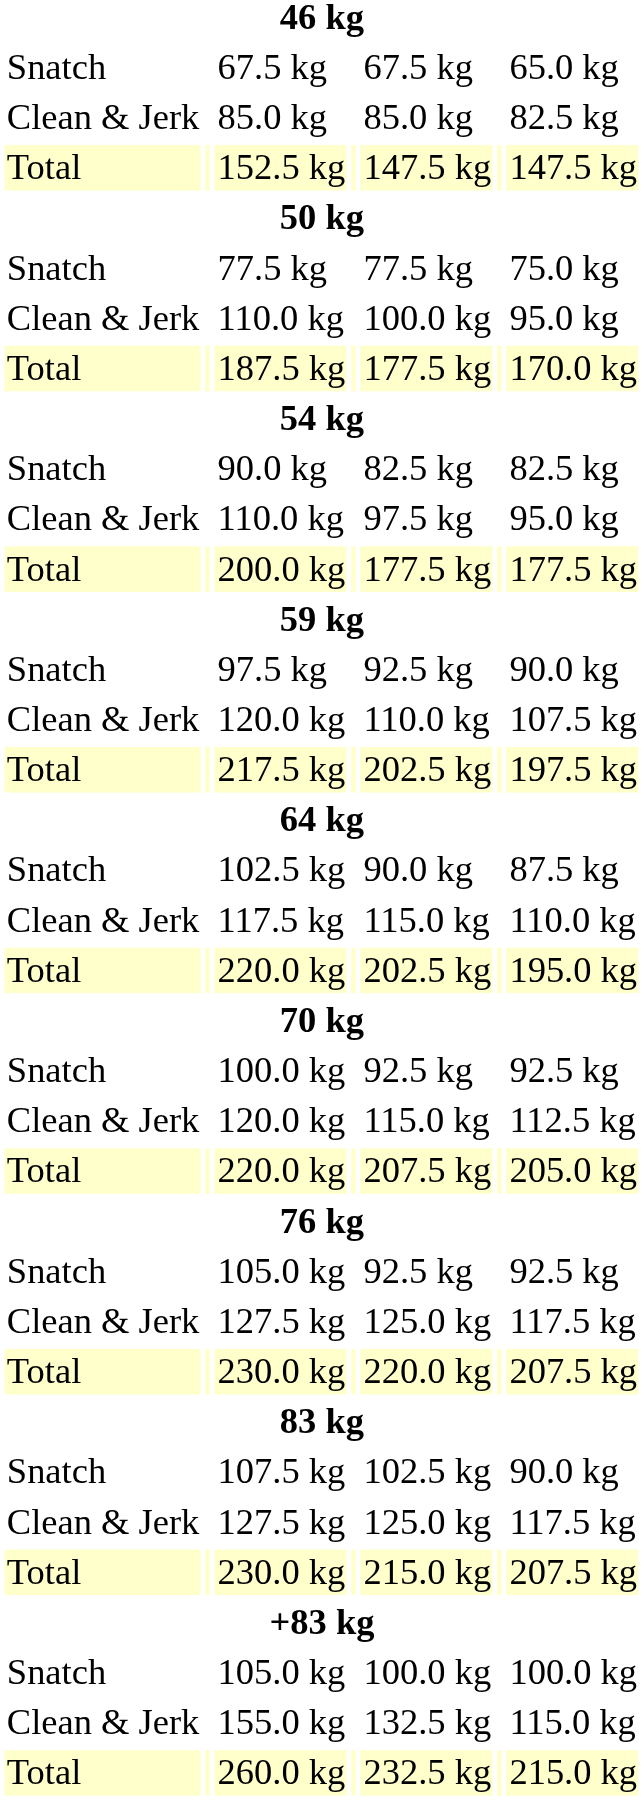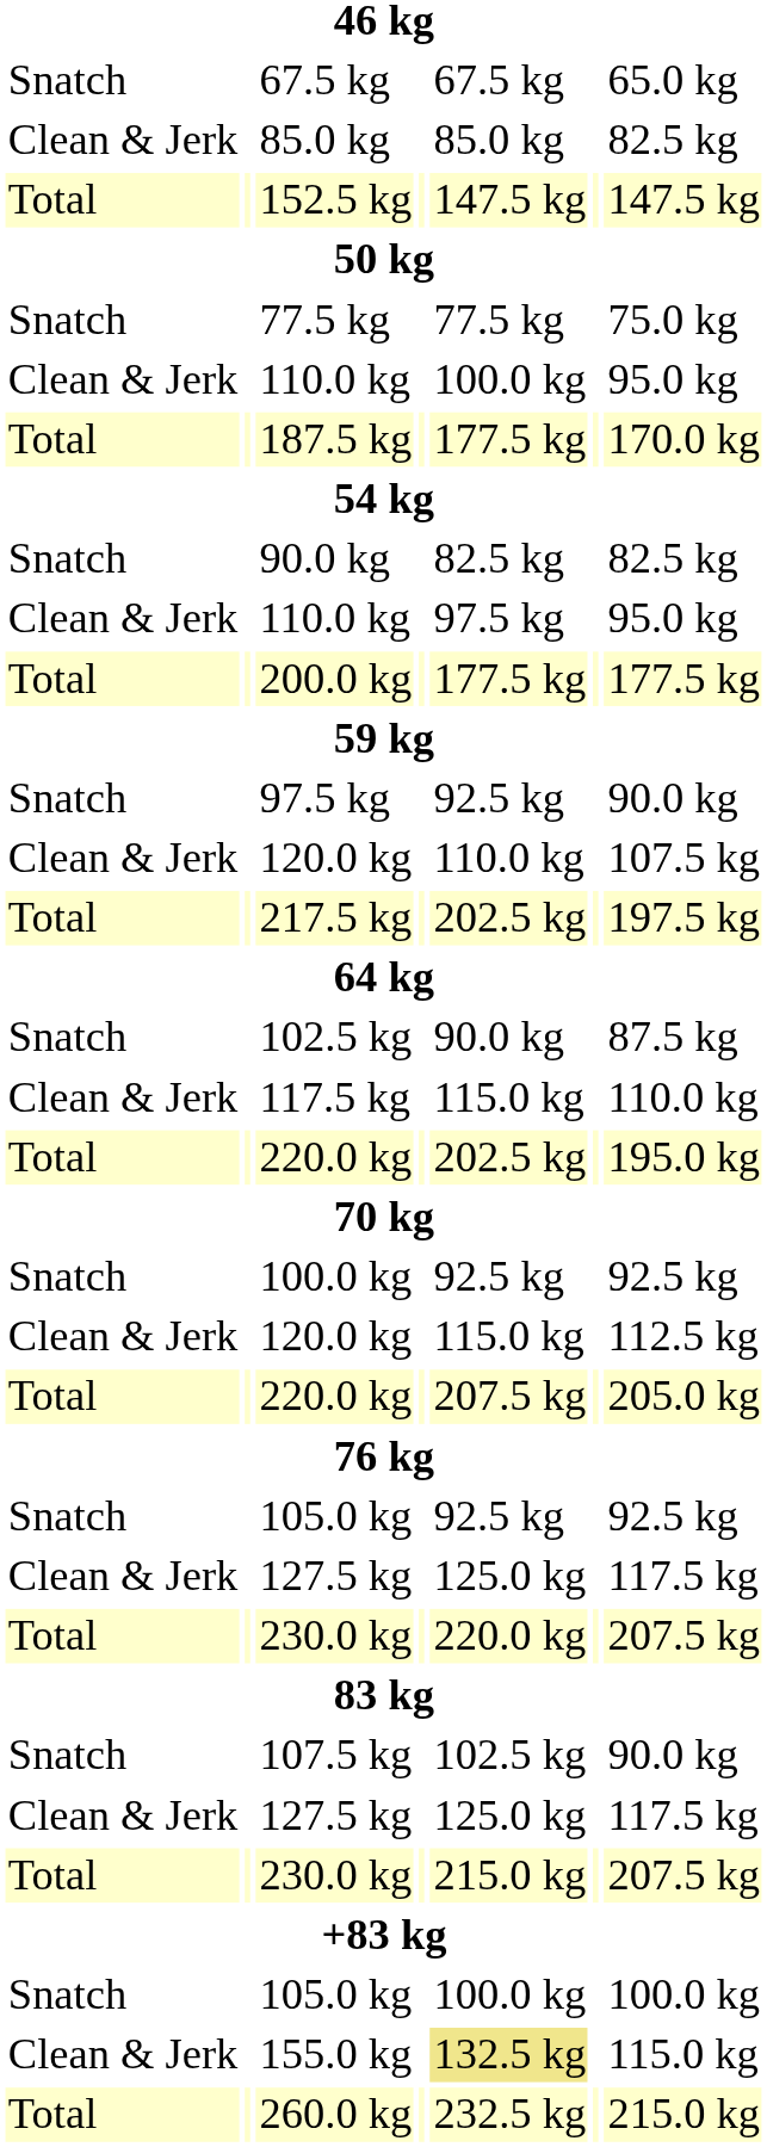155.0 kg | column 3: no background -> khaki background
